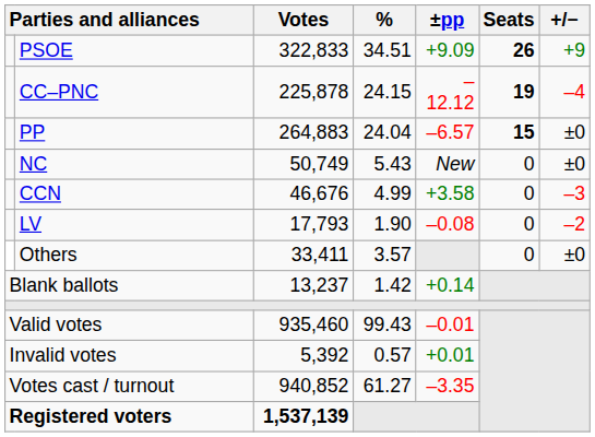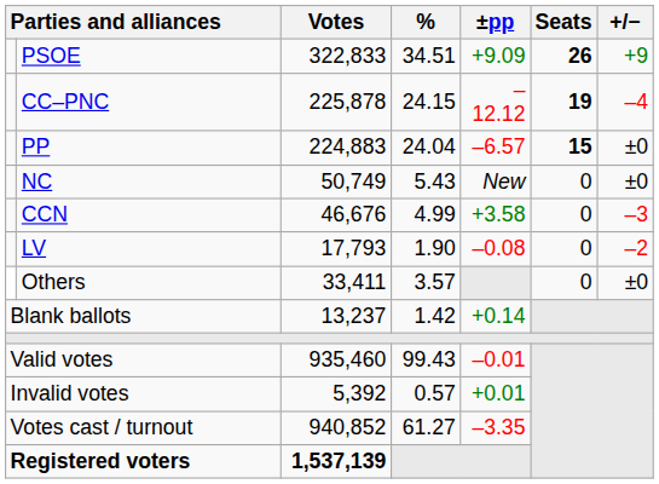PP | Votes: 264,883 -> 224,883
